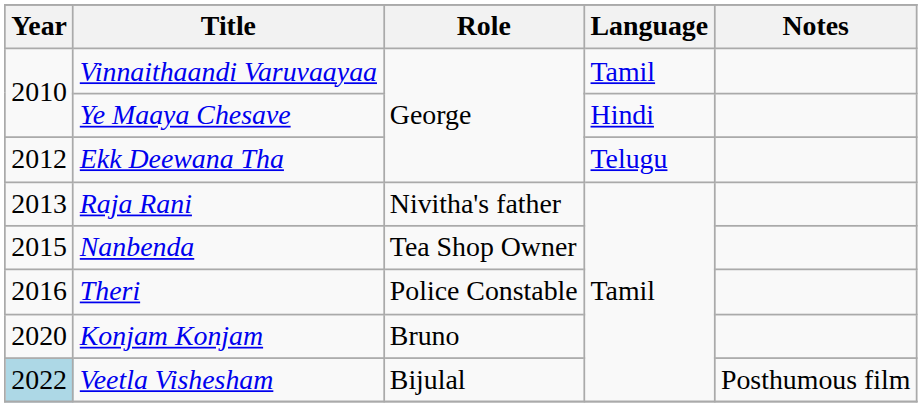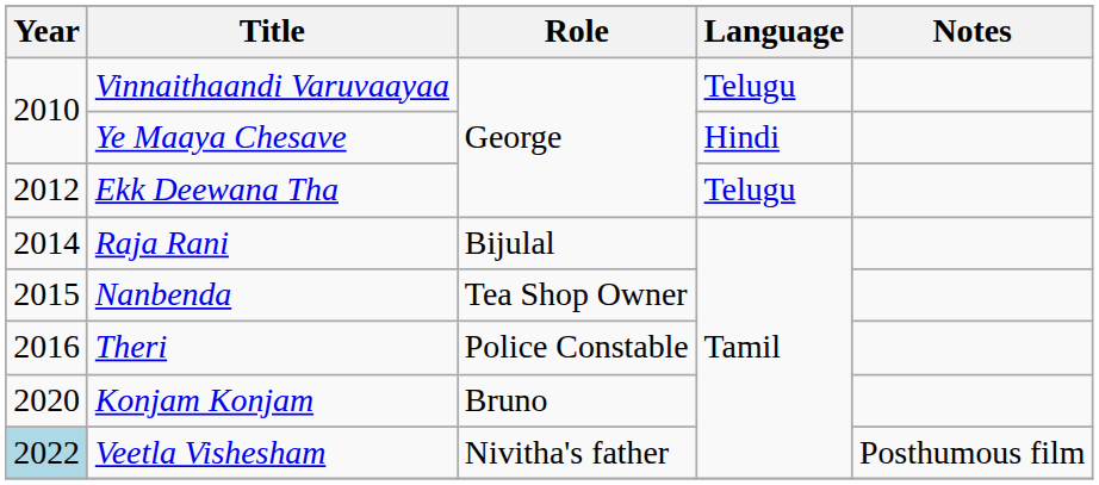Vinnaithaandi Varuvaayaa | Language: Tamil -> Telugu
Raja Rani | Year: 2013 -> 2014
Raja Rani | Role: Nivitha's father -> Bijulal
Veetla Vishesham | Role: Bijulal -> Nivitha's father
